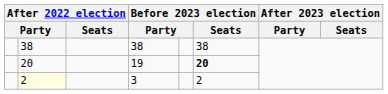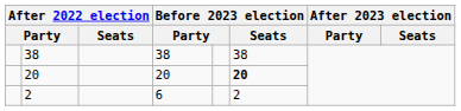row 4 | column 4: 19 -> 20
row 5 | column 2: lightyellow background -> no background
row 5 | column 4: 3 -> 6
